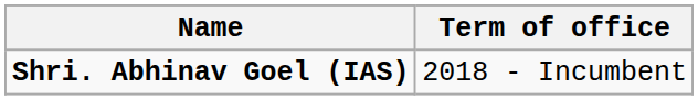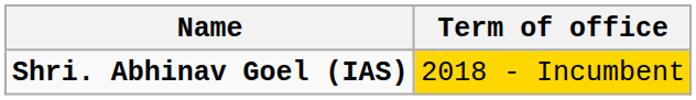Shri. Abhinav Goel (IAS) | Term of office: no background -> gold background
